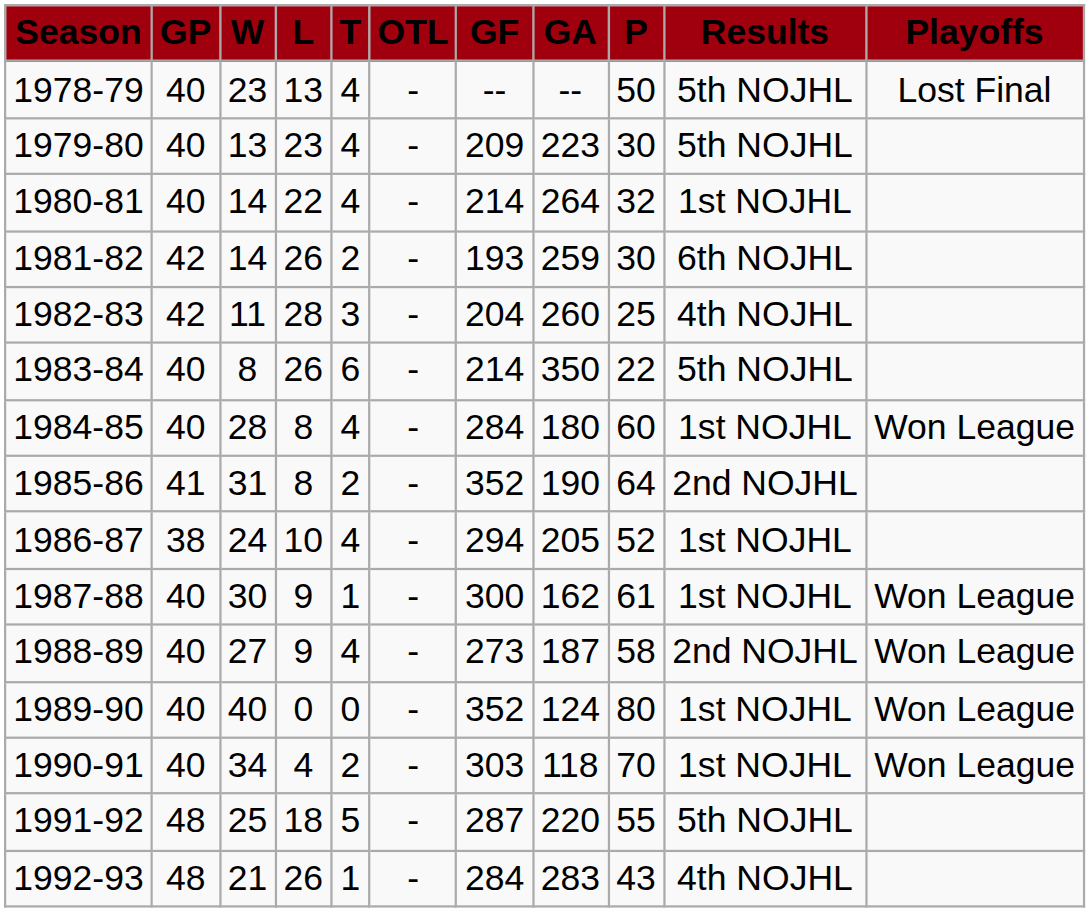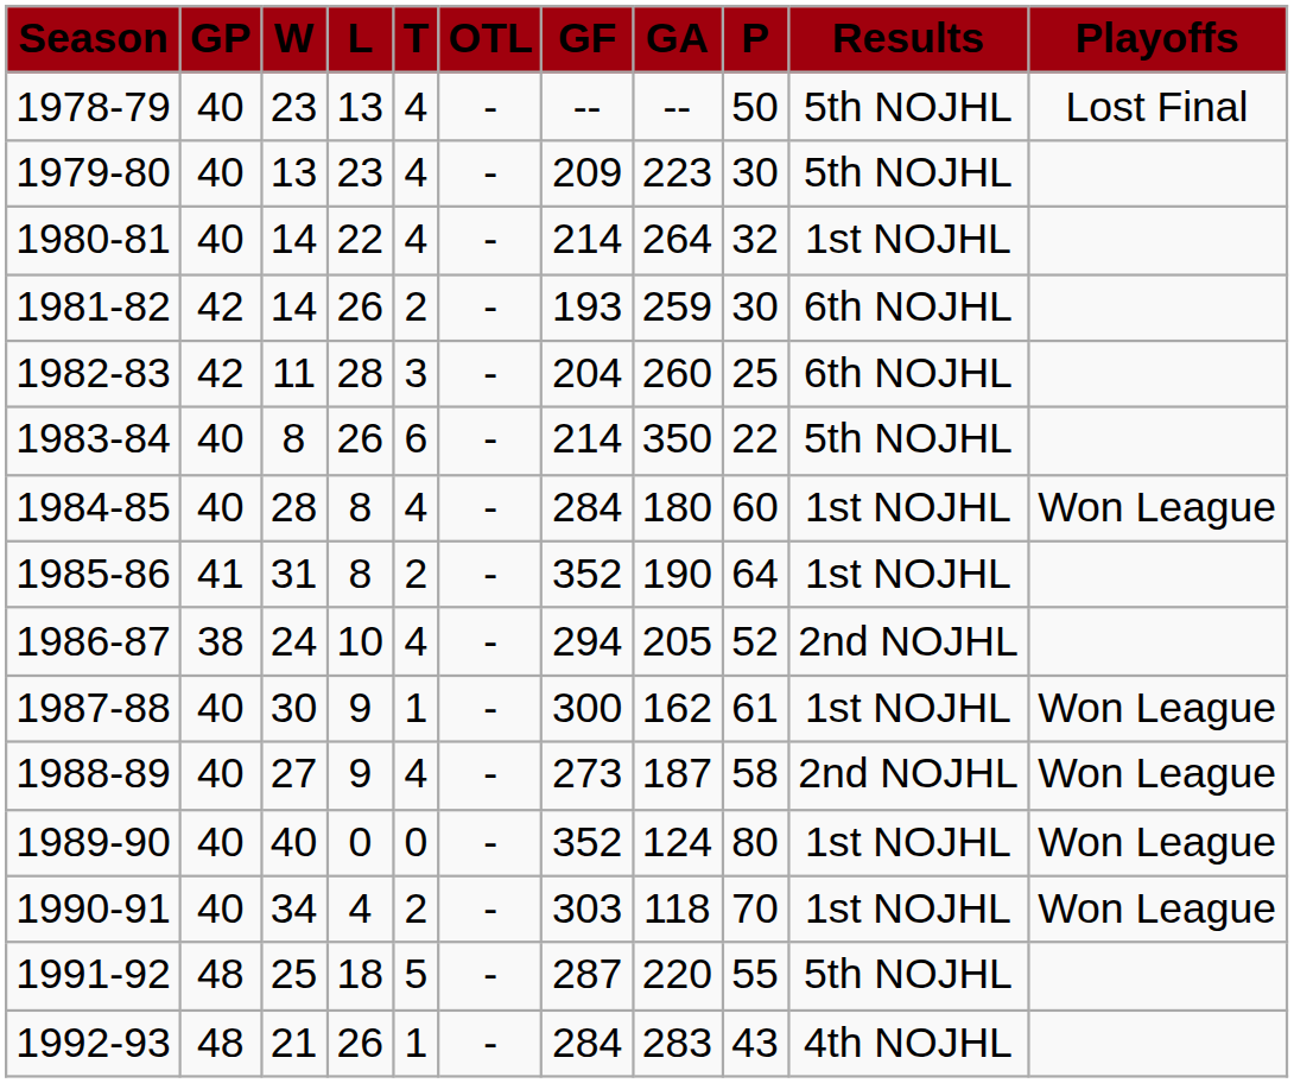1982-83 | Results: 4th NOJHL -> 6th NOJHL
1985-86 | Results: 2nd NOJHL -> 1st NOJHL
1986-87 | Results: 1st NOJHL -> 2nd NOJHL
